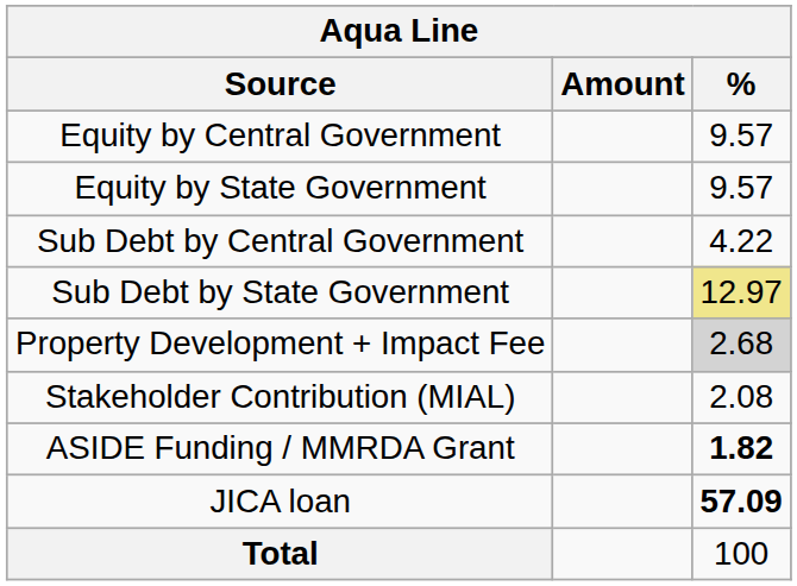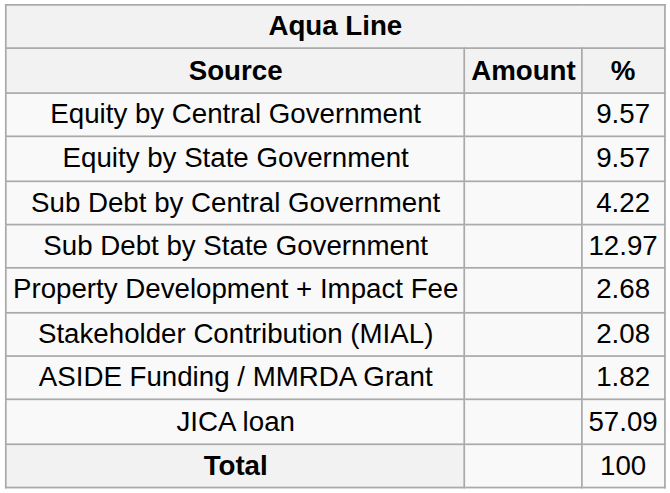Sub Debt by State Government | %: khaki background -> no background
Property Development + Impact Fee | %: lightgrey background -> no background
ASIDE Funding / MMRDA Grant | %: bold -> normal
JICA loan | %: bold -> normal
